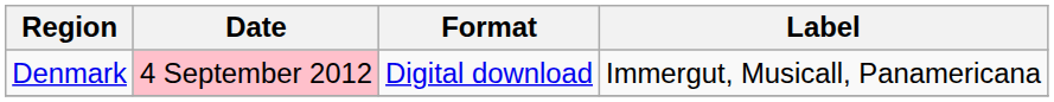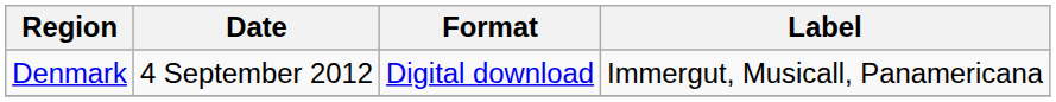Denmark | Date: pink background -> no background
